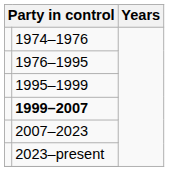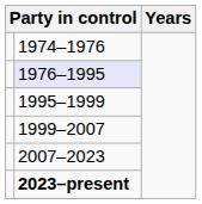1976–1995 | column 2: no background -> lavender background
1999–2007 | column 2: bold -> normal
2023–present | column 2: normal -> bold
